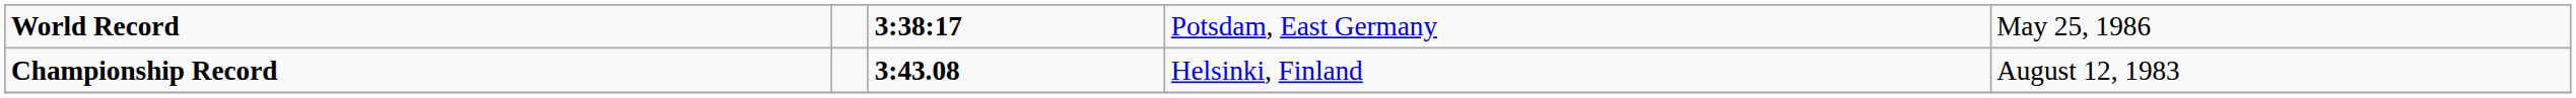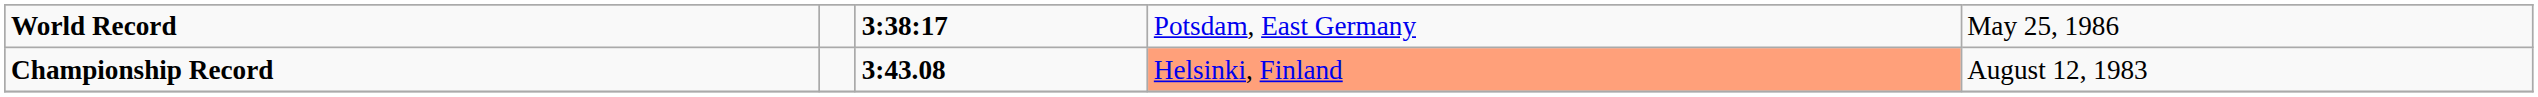Championship Record | column 4: no background -> lightsalmon background
